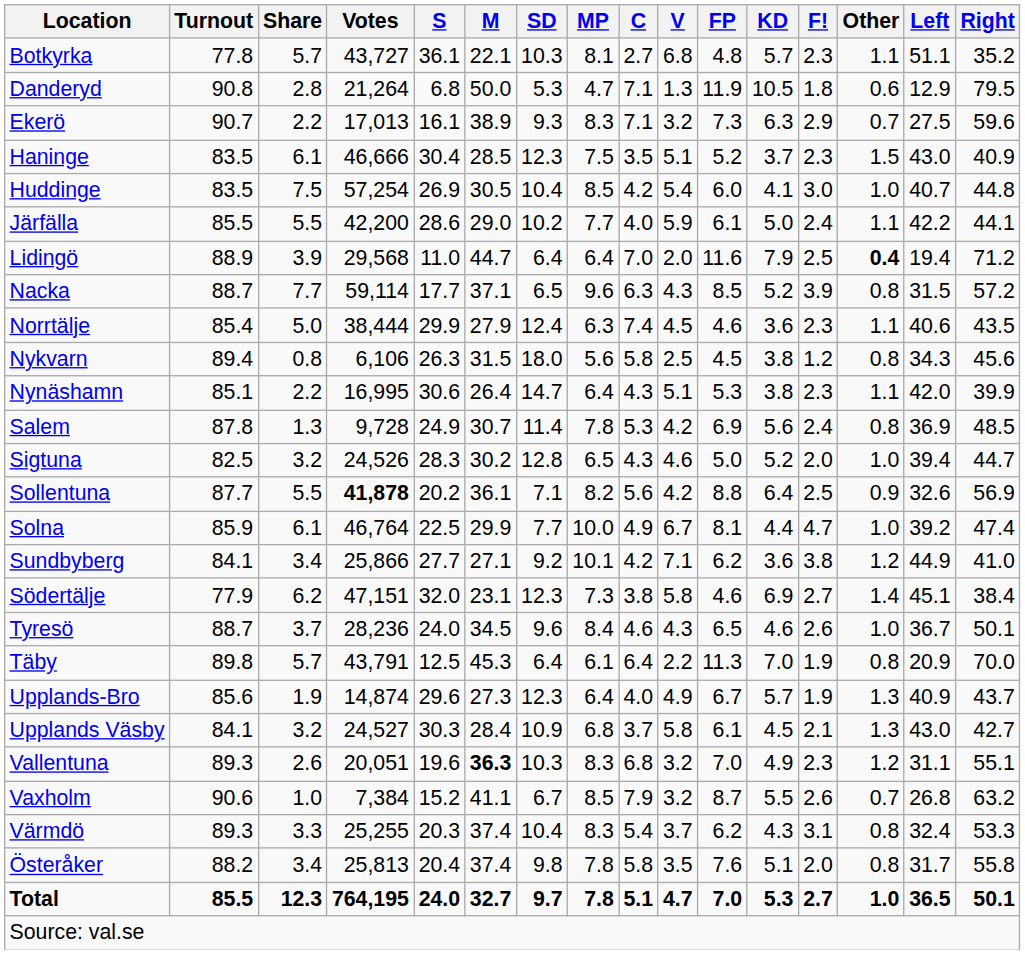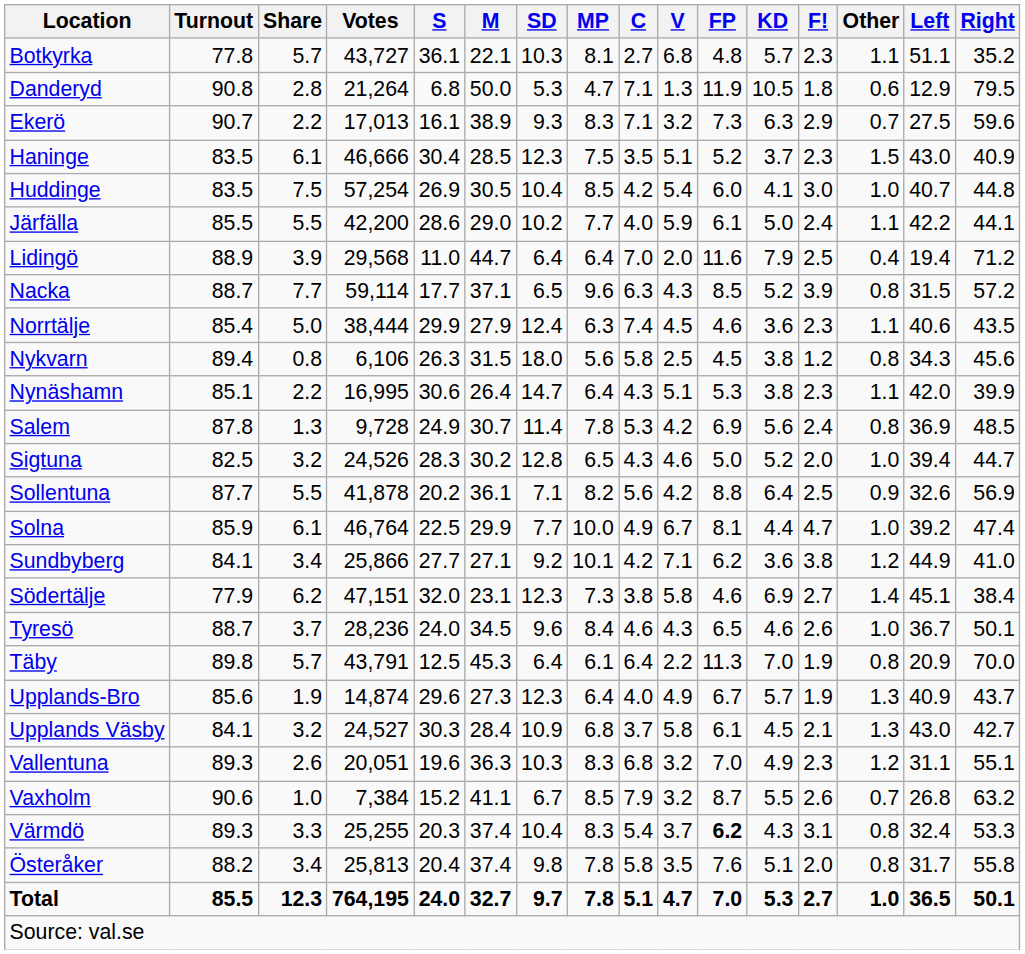Lidingö | Other: bold -> normal
Sollentuna | Votes: bold -> normal
Vallentuna | M: bold -> normal
Värmdö | FP: normal -> bold
